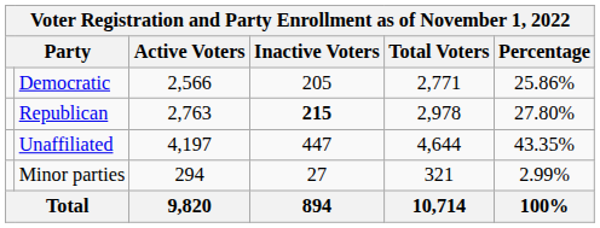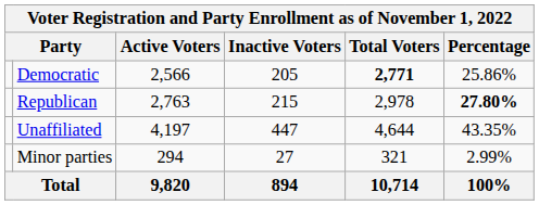Democratic | Total Voters: normal -> bold
Republican | Inactive Voters: bold -> normal
Republican | Percentage: normal -> bold
